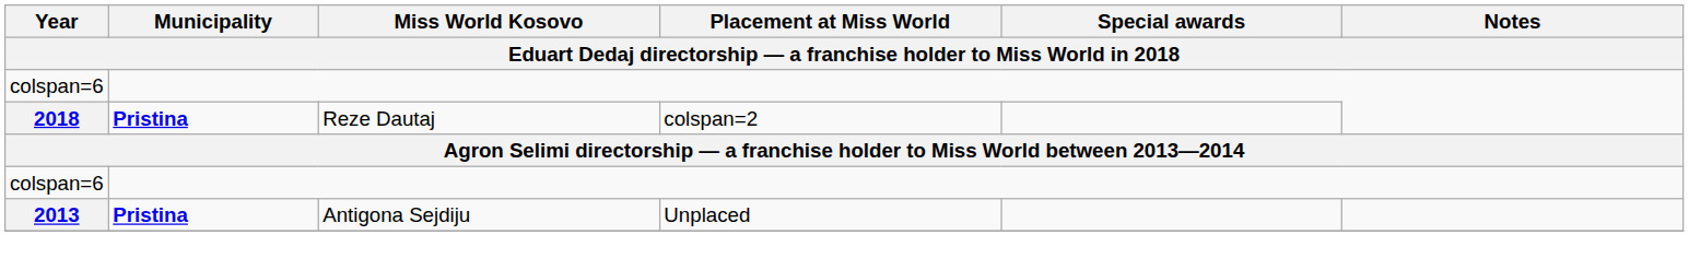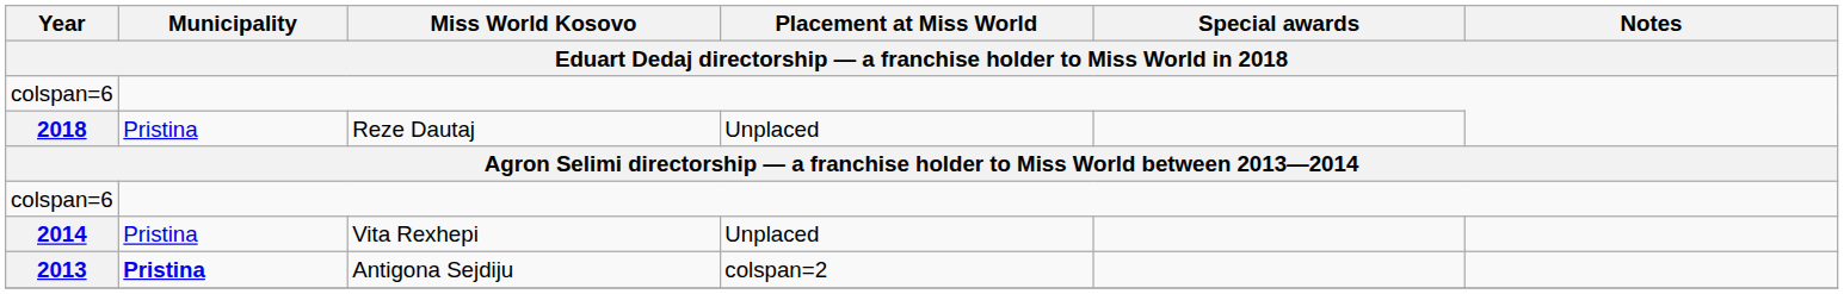2018 | Municipality: bold -> normal
2018 | Placement at Miss World: colspan=2 -> Unplaced
+ row: 2014 | Pristina | Vita Rexhepi | Unplaced
2013 | Placement at Miss World: Unplaced -> colspan=2
